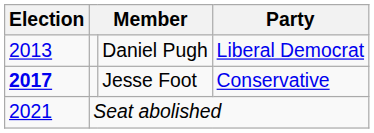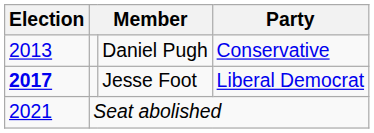Daniel Pugh | Party: Liberal Democrat -> Conservative
Jesse Foot | Party: Conservative -> Liberal Democrat
